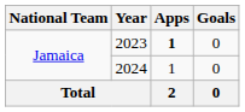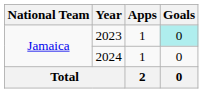2023 | Apps: bold -> normal
2023 | Goals: no background -> paleturquoise background
